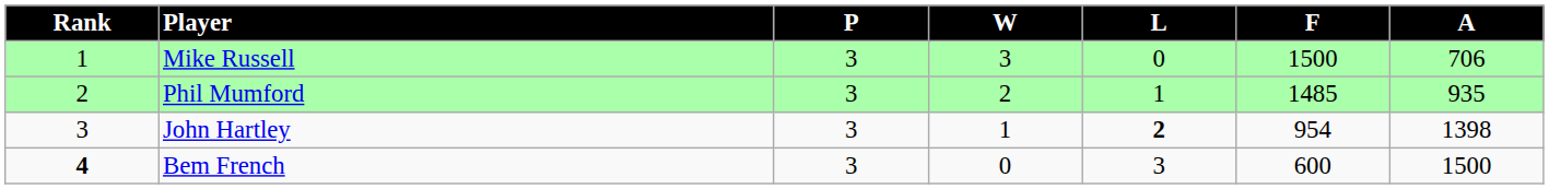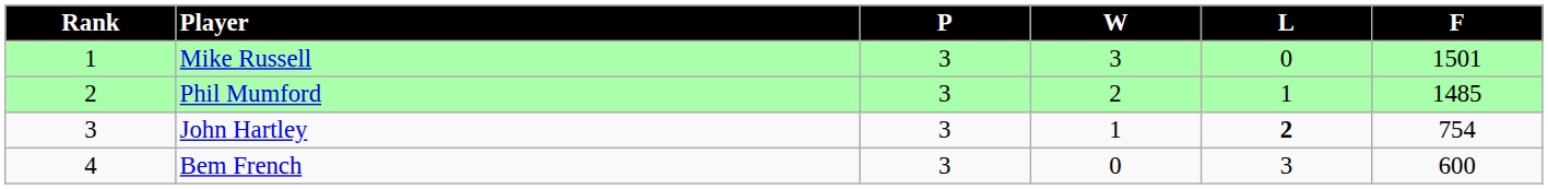- column: A | 706 | 935 | 1398 | 1500
Mike Russell | F: 1500 -> 1501
John Hartley | F: 954 -> 754
Bem French | Rank: bold -> normal
